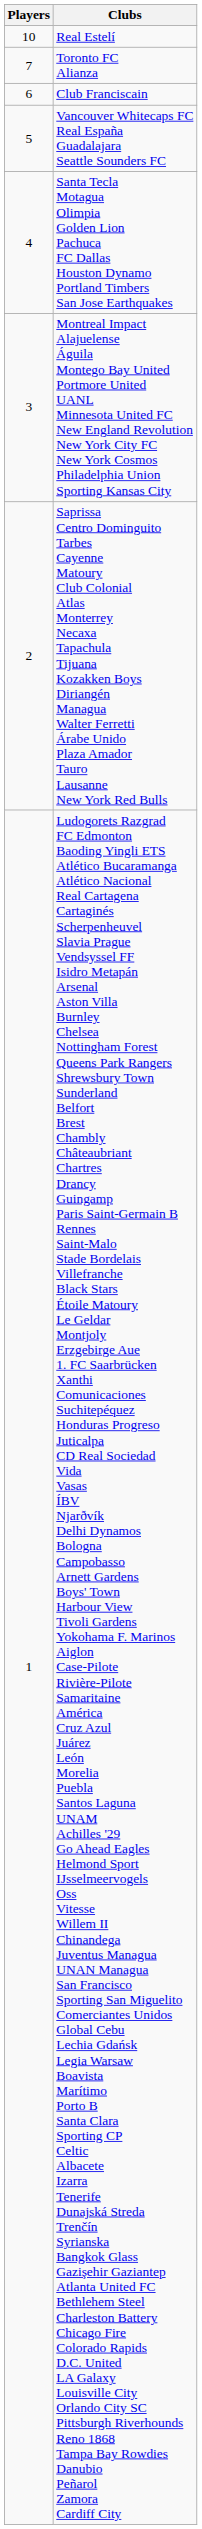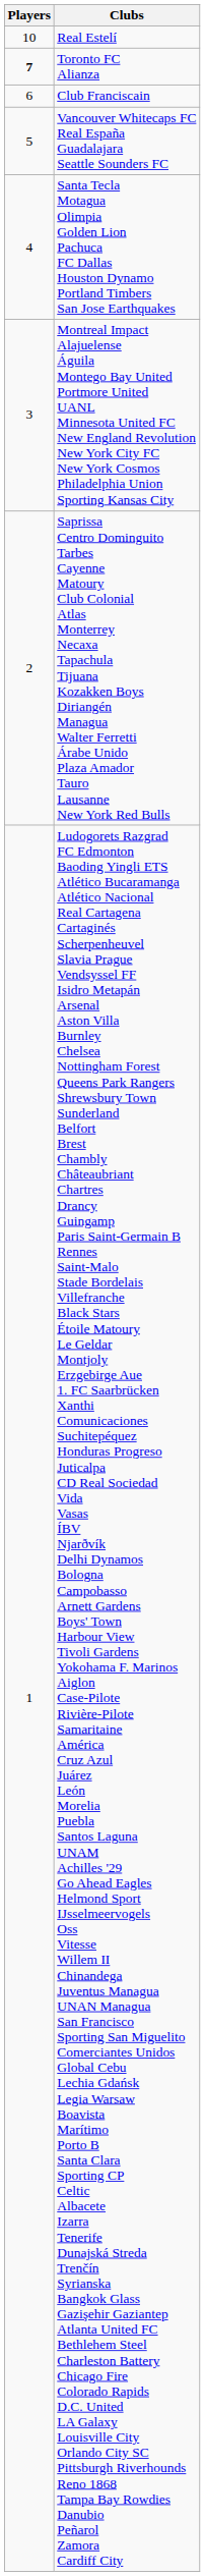Toronto FC Alianza | Players: normal -> bold
